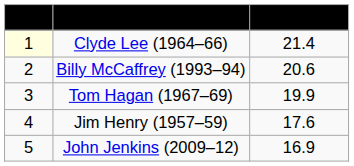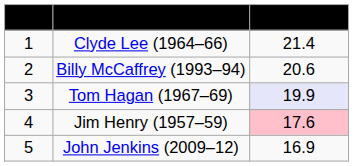Clyde Lee (1964–66) | column 1: lightyellow background -> no background
Tom Hagan (1967–69) | column 3: no background -> lavender background
Jim Henry (1957–59) | column 3: no background -> pink background
